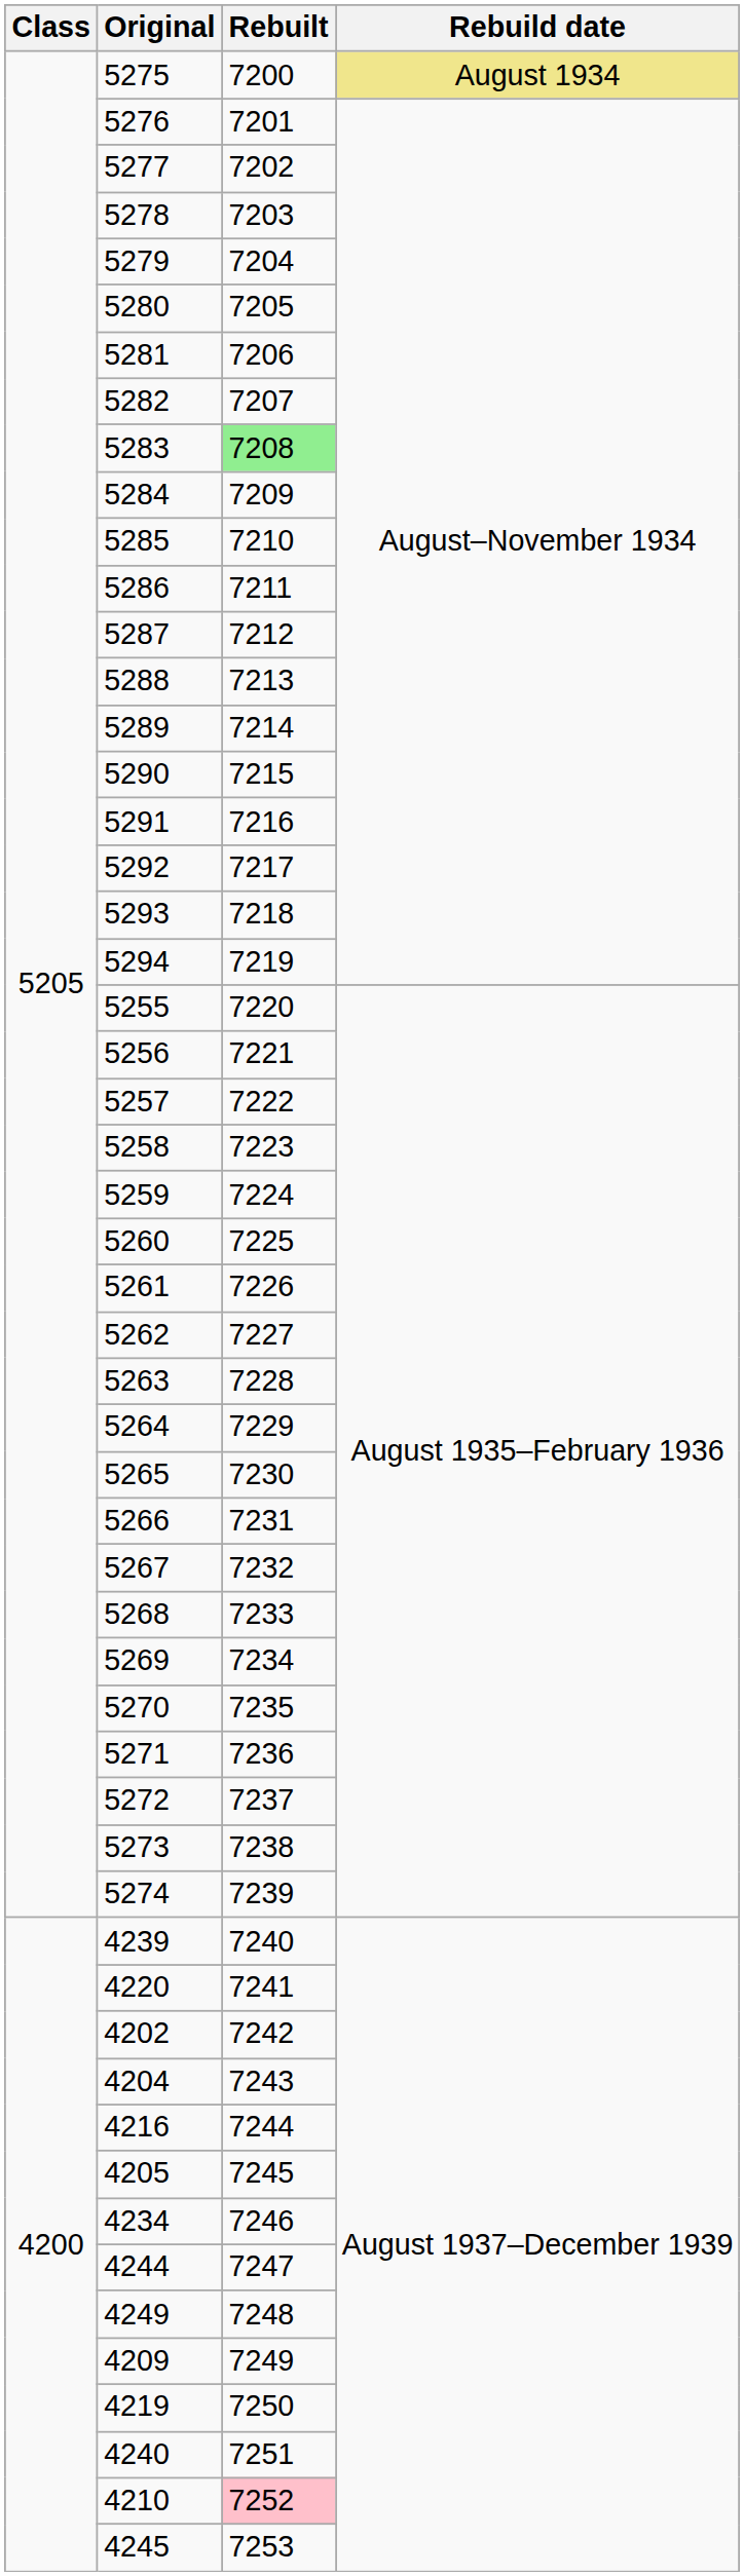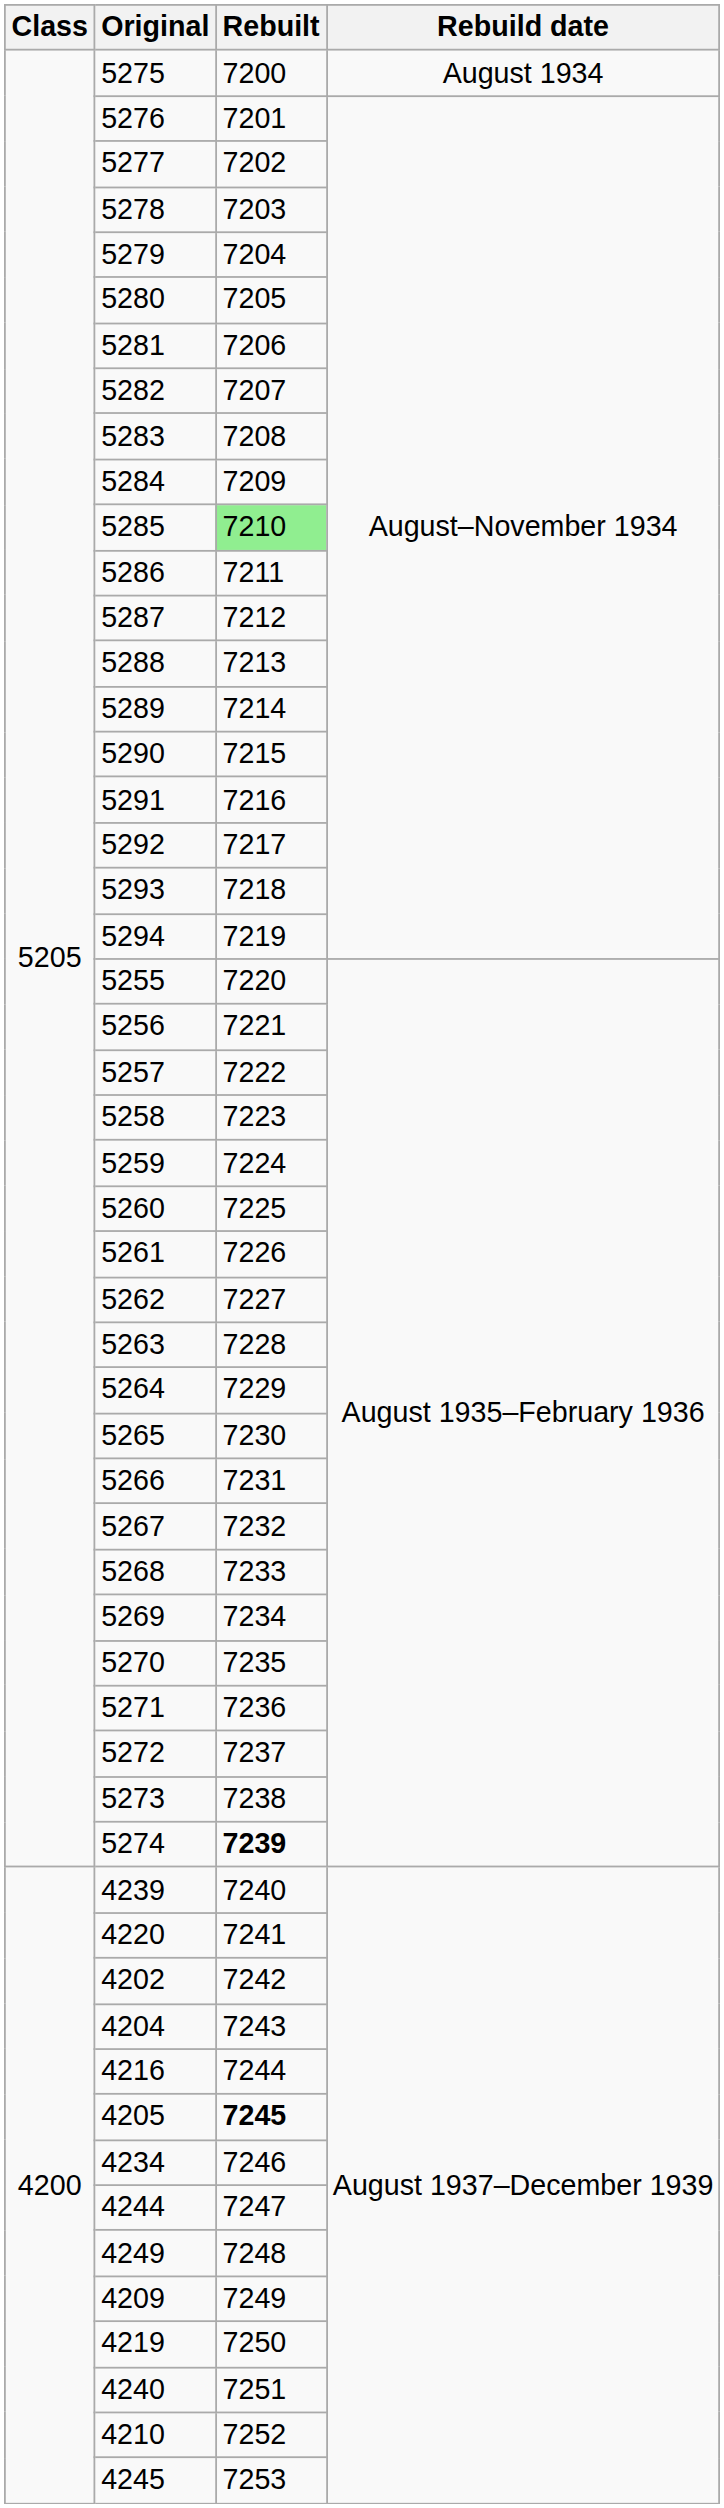5275 | Rebuild date: khaki background -> no background
5283 | Rebuilt: lightgreen background -> no background
5285 | Rebuilt: no background -> lightgreen background
5274 | Rebuilt: normal -> bold
4205 | Rebuilt: normal -> bold
4210 | Rebuilt: pink background -> no background
